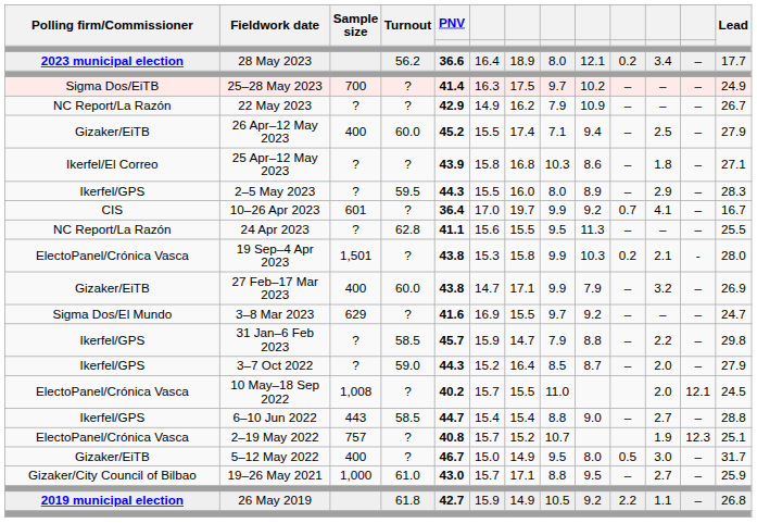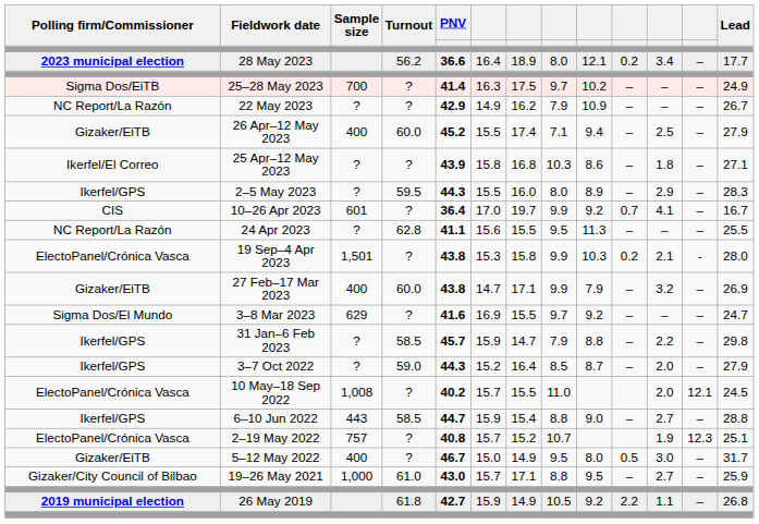6–10 Jun 2022 | column 6: 15.4 -> 15.9
